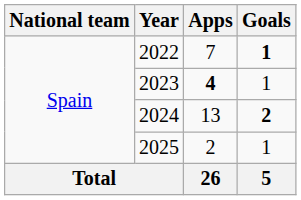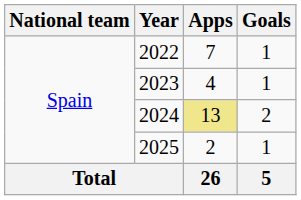2022 | Goals: bold -> normal
2023 | Apps: bold -> normal
2024 | Apps: no background -> khaki background
2024 | Goals: bold -> normal
